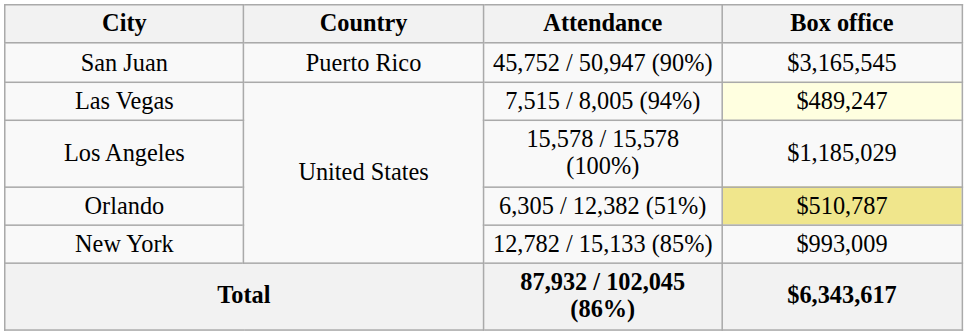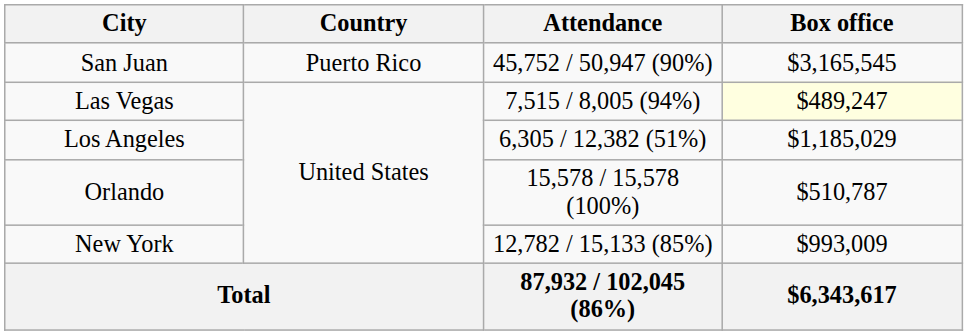Los Angeles | Attendance: 15,578 / 15,578 (100%) -> 6,305 / 12,382 (51%)
Orlando | Attendance: 6,305 / 12,382 (51%) -> 15,578 / 15,578 (100%)
Orlando | Box office: khaki background -> no background
